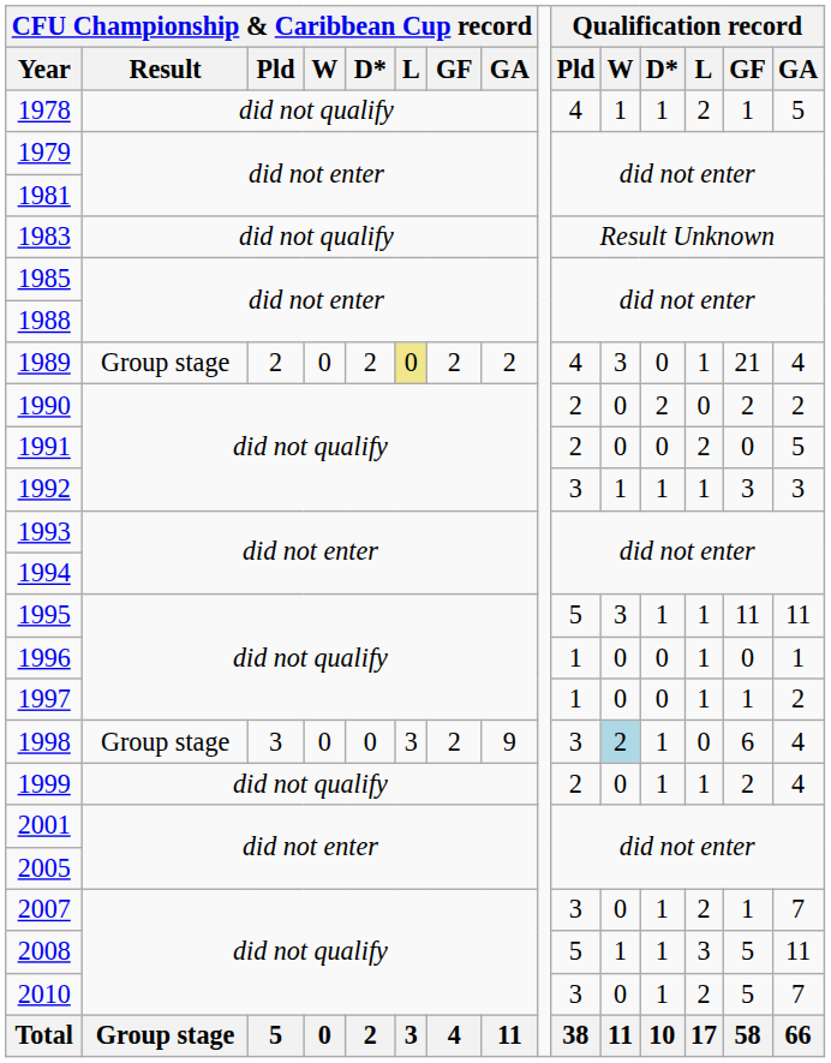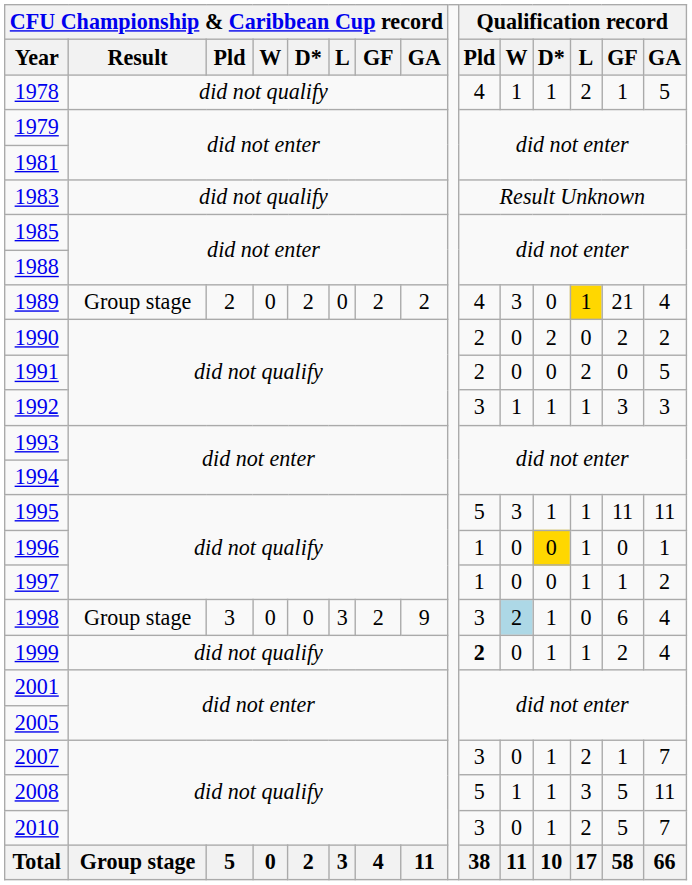1989 | CFU Championship & Caribbean Cup record / L: khaki background -> no background
1989 | Qualification record / L: no background -> gold background
1996 | Qualification record / D*: no background -> gold background
1999 | Qualification record / Pld: normal -> bold
